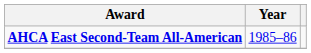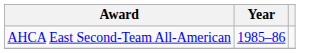row 2 | Award: bold -> normal
